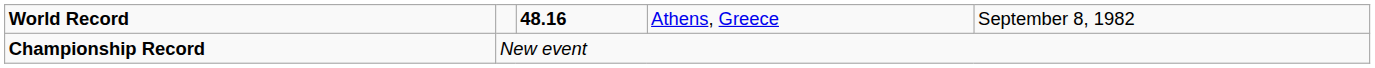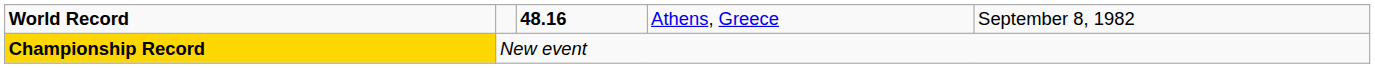Championship Record | column 1: no background -> gold background
